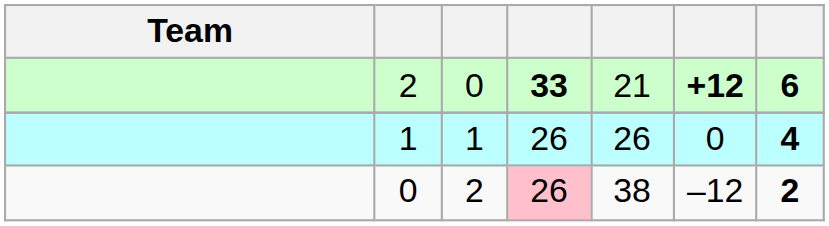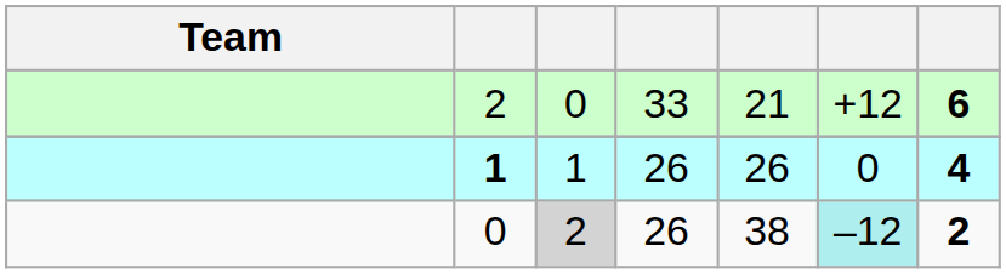row 2 | column 4: bold -> normal
row 2 | column 6: bold -> normal
row 3 | column 2: normal -> bold
row 4 | column 3: no background -> lightgrey background
row 4 | column 4: pink background -> no background
row 4 | column 6: no background -> paleturquoise background
